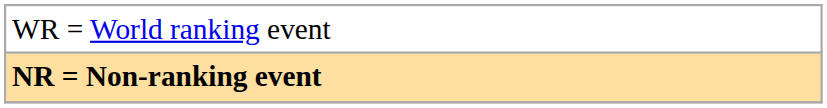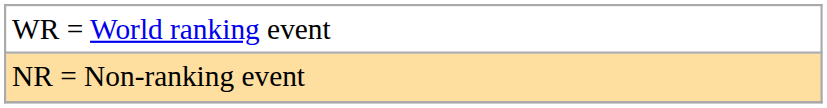row 2 | column 1: bold -> normal
